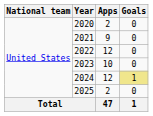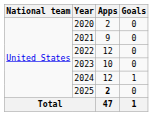2024 | Goals: khaki background -> no background
2025 | Apps: normal -> bold
